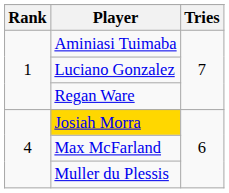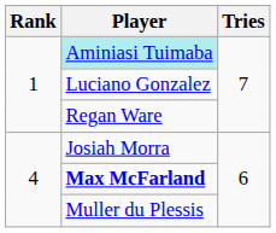Aminiasi Tuimaba | Player: no background -> paleturquoise background
Josiah Morra | Player: gold background -> no background
Max McFarland | Player: normal -> bold
